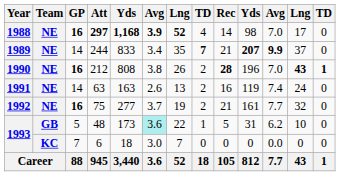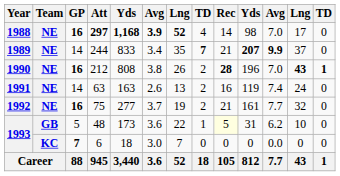48 | column 6: paleturquoise background -> no background
48 | Rec: no background -> lightyellow background
6 | GP: normal -> bold
